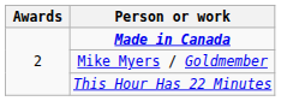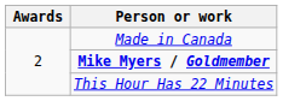Made in Canada | Person or work: bold -> normal
Mike Myers / Goldmember | Person or work: normal -> bold
